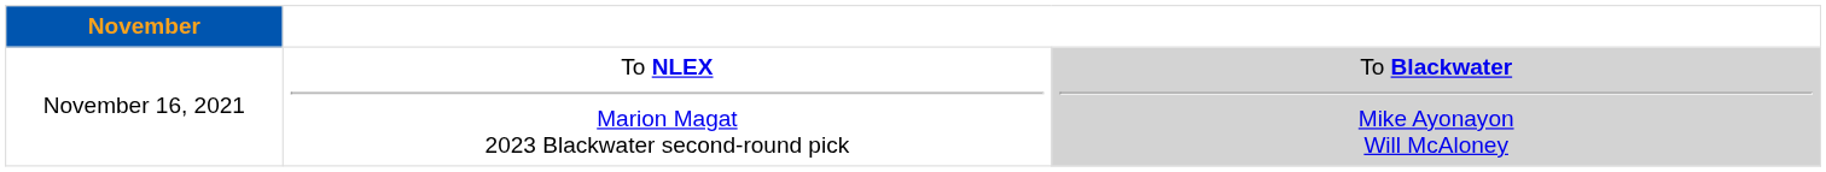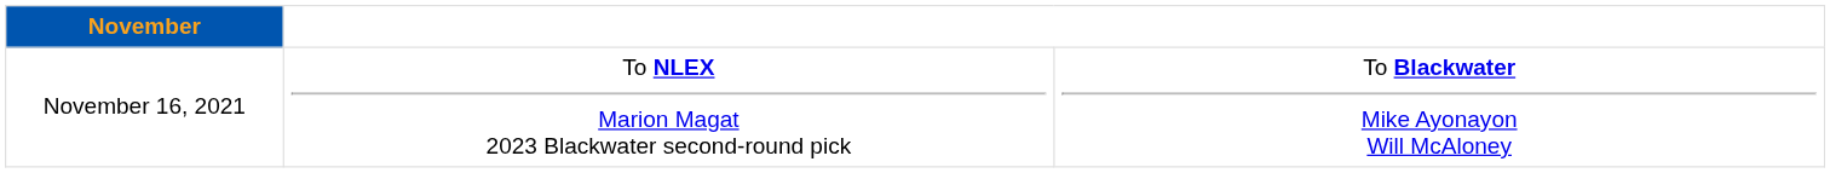November 16, 2021 | column 3: lightgrey background -> no background
